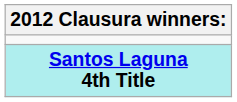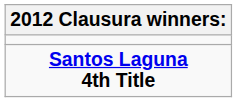row 3 | column 1: paleturquoise background -> no background
